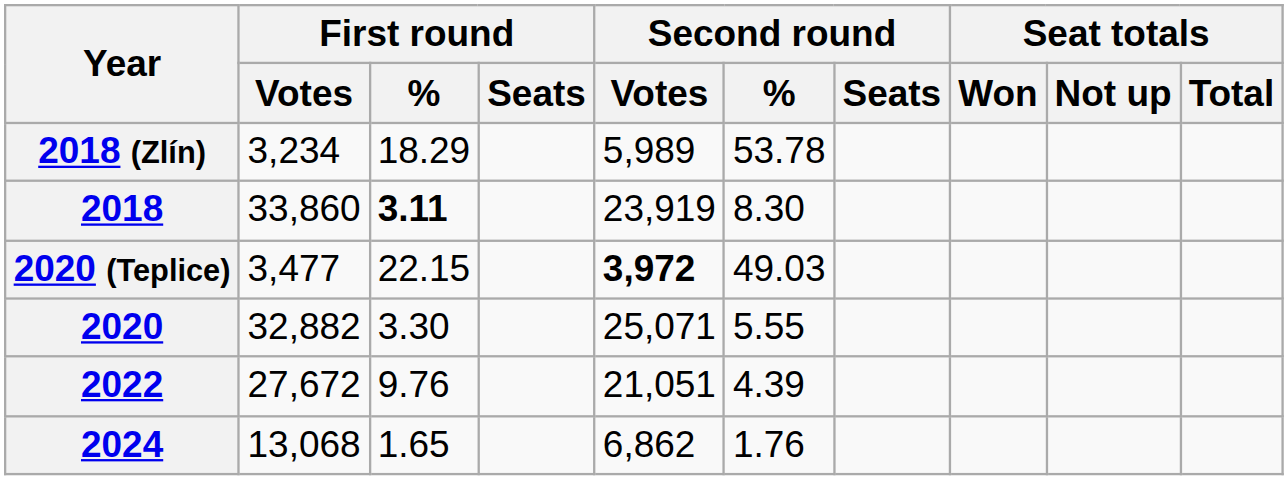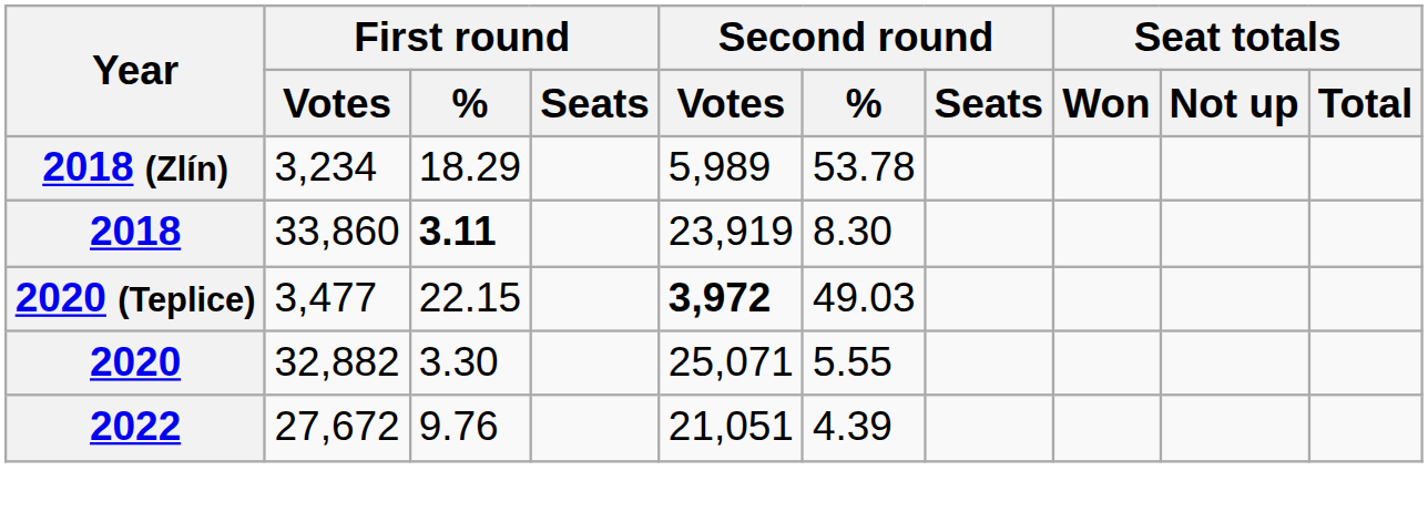- row: 2024 | 13,068 | 1.65 | 6,862 | 1.76
